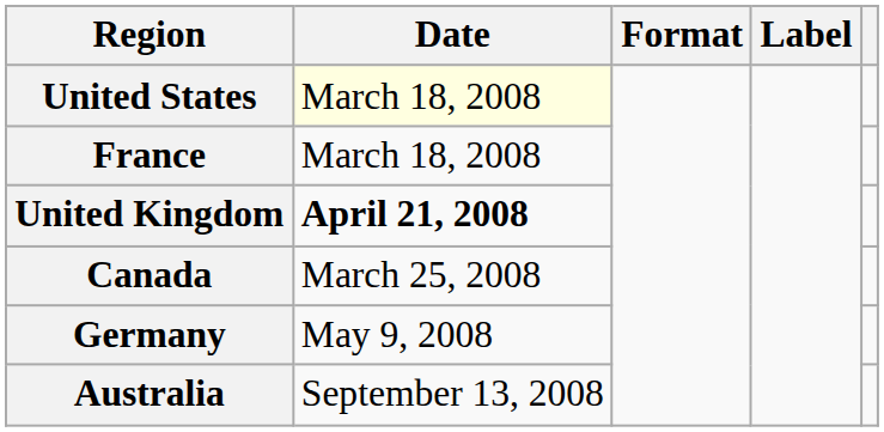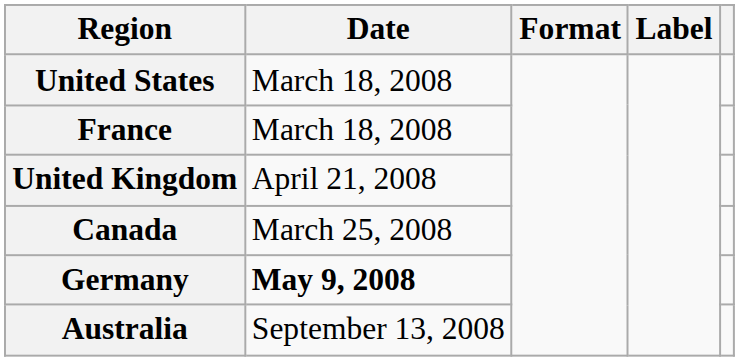United States | Date: lightyellow background -> no background
United Kingdom | Date: bold -> normal
Germany | Date: normal -> bold
